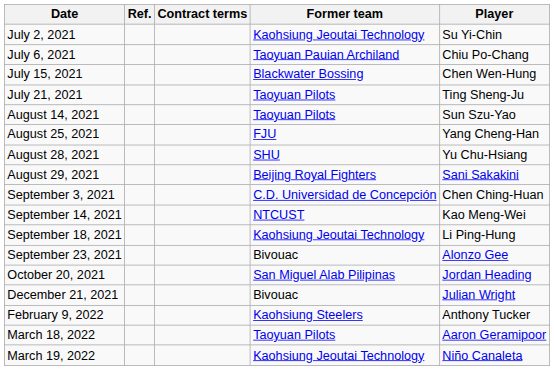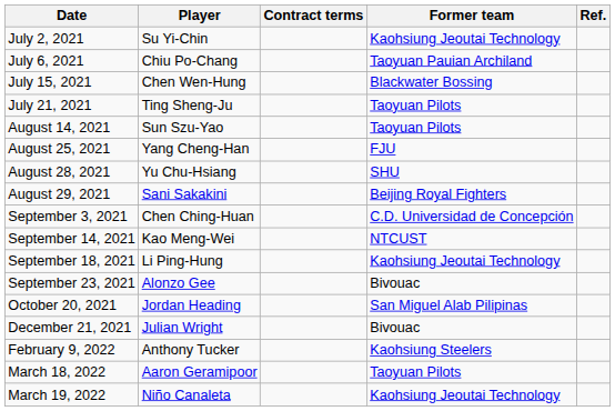columns swapped: Player <-> Ref.
